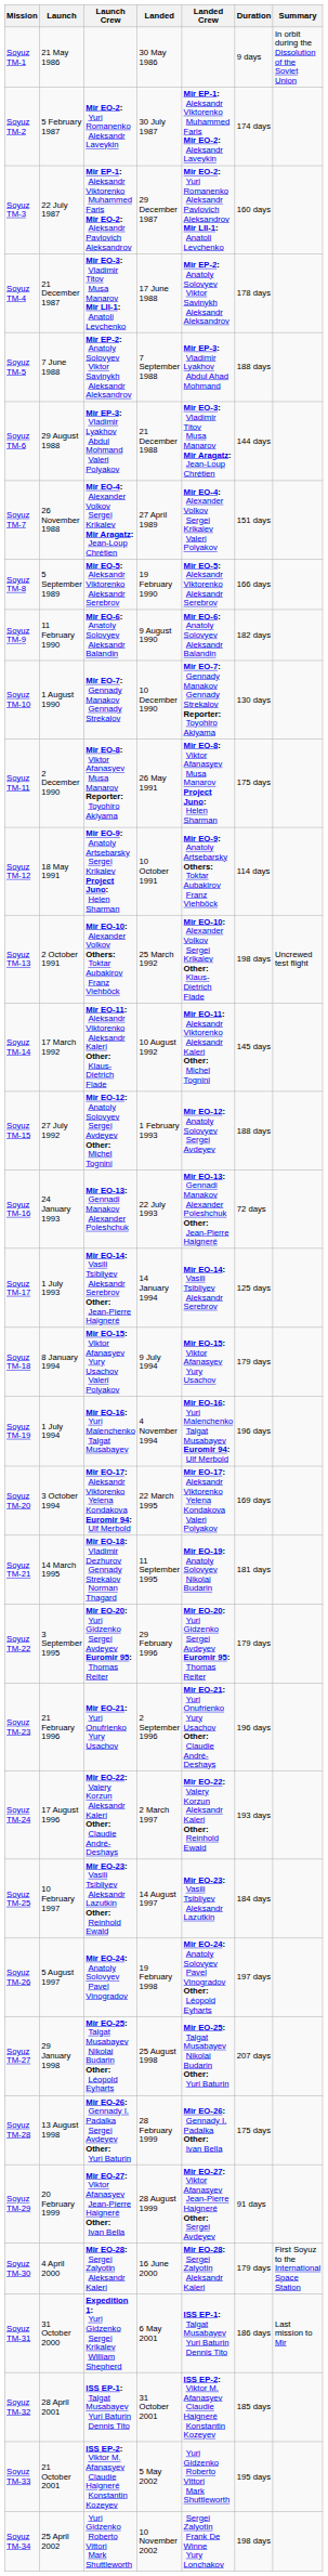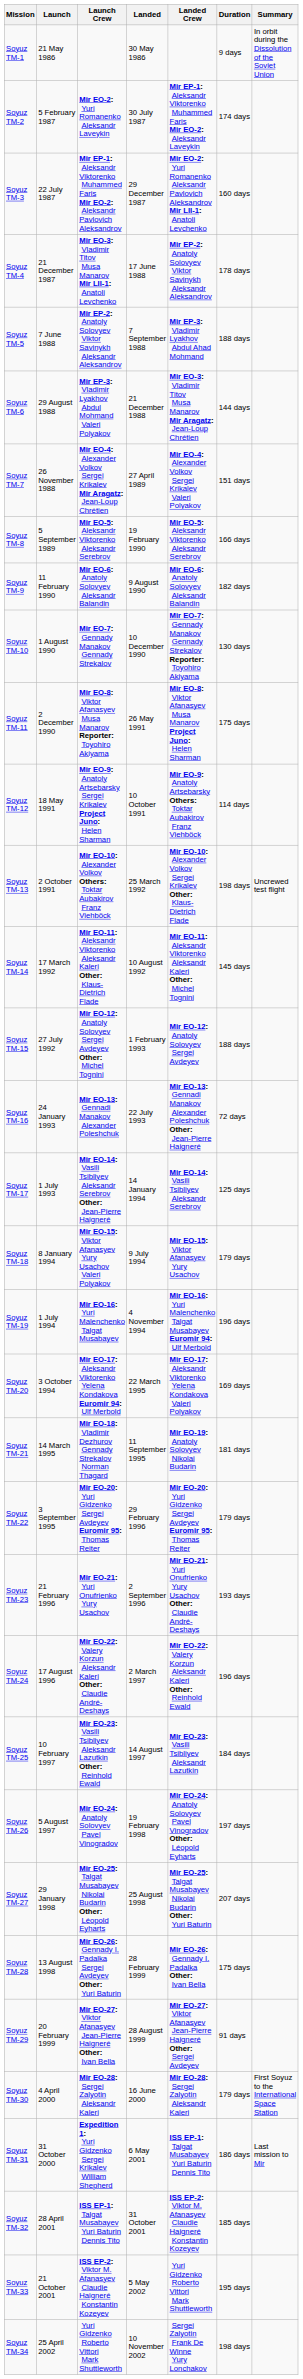Soyuz TM-23 | Duration: 196 days -> 193 days
Soyuz TM-24 | Duration: 193 days -> 196 days
